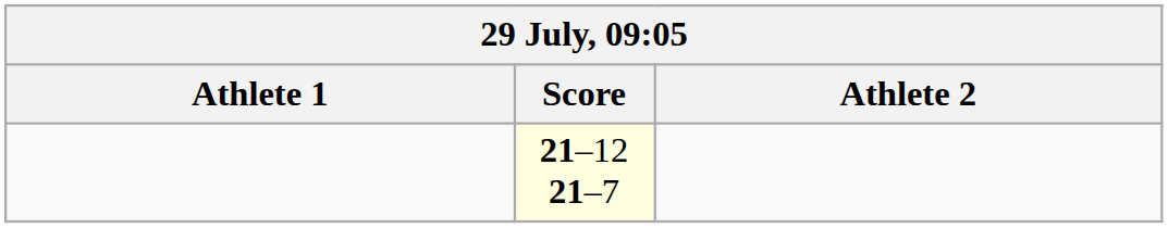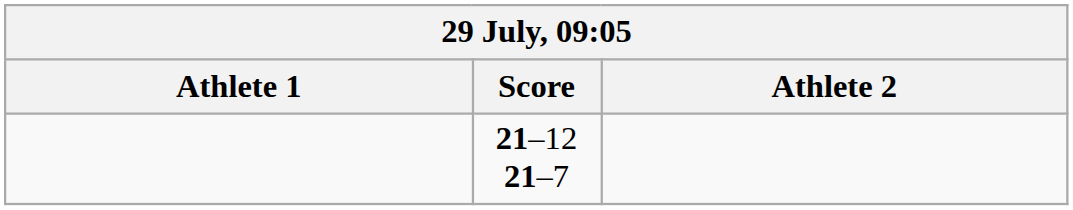row 3 | Score: lightyellow background -> no background
